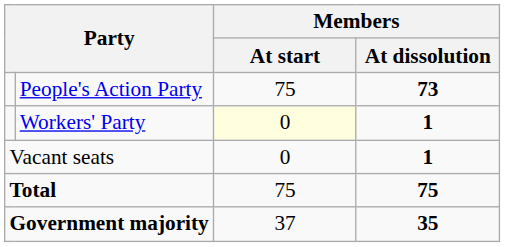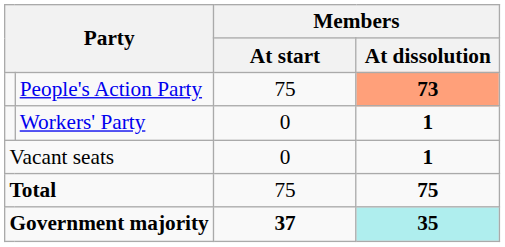People's Action Party | Members / At dissolution: no background -> lightsalmon background
Workers' Party | Members / At start: lightyellow background -> no background
Government majority | Members / At start: normal -> bold
Government majority | Members / At dissolution: no background -> paleturquoise background
